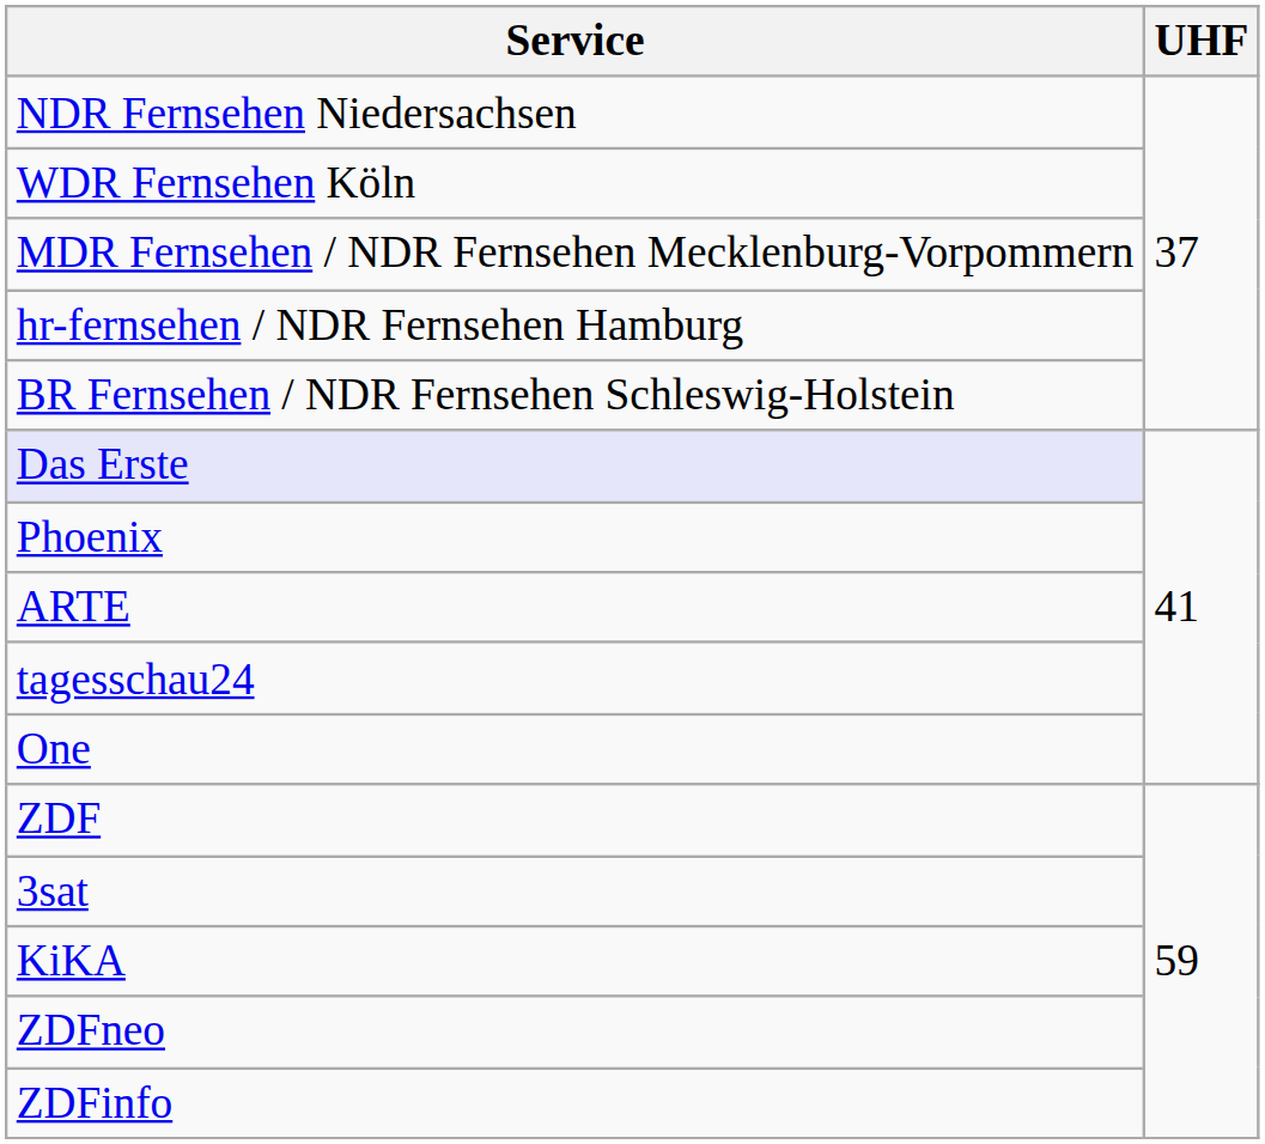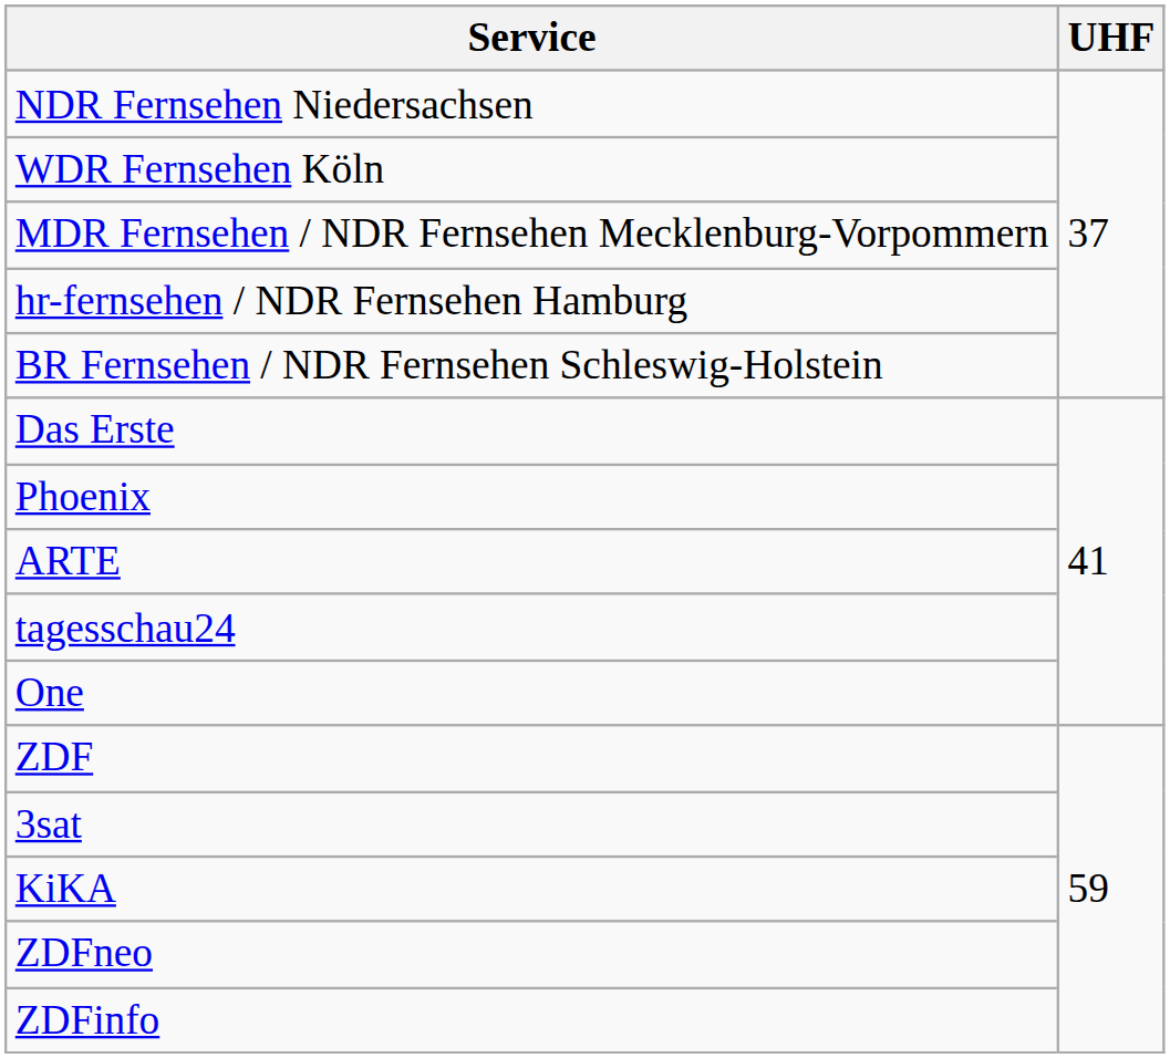Das Erste | Service: lavender background -> no background
